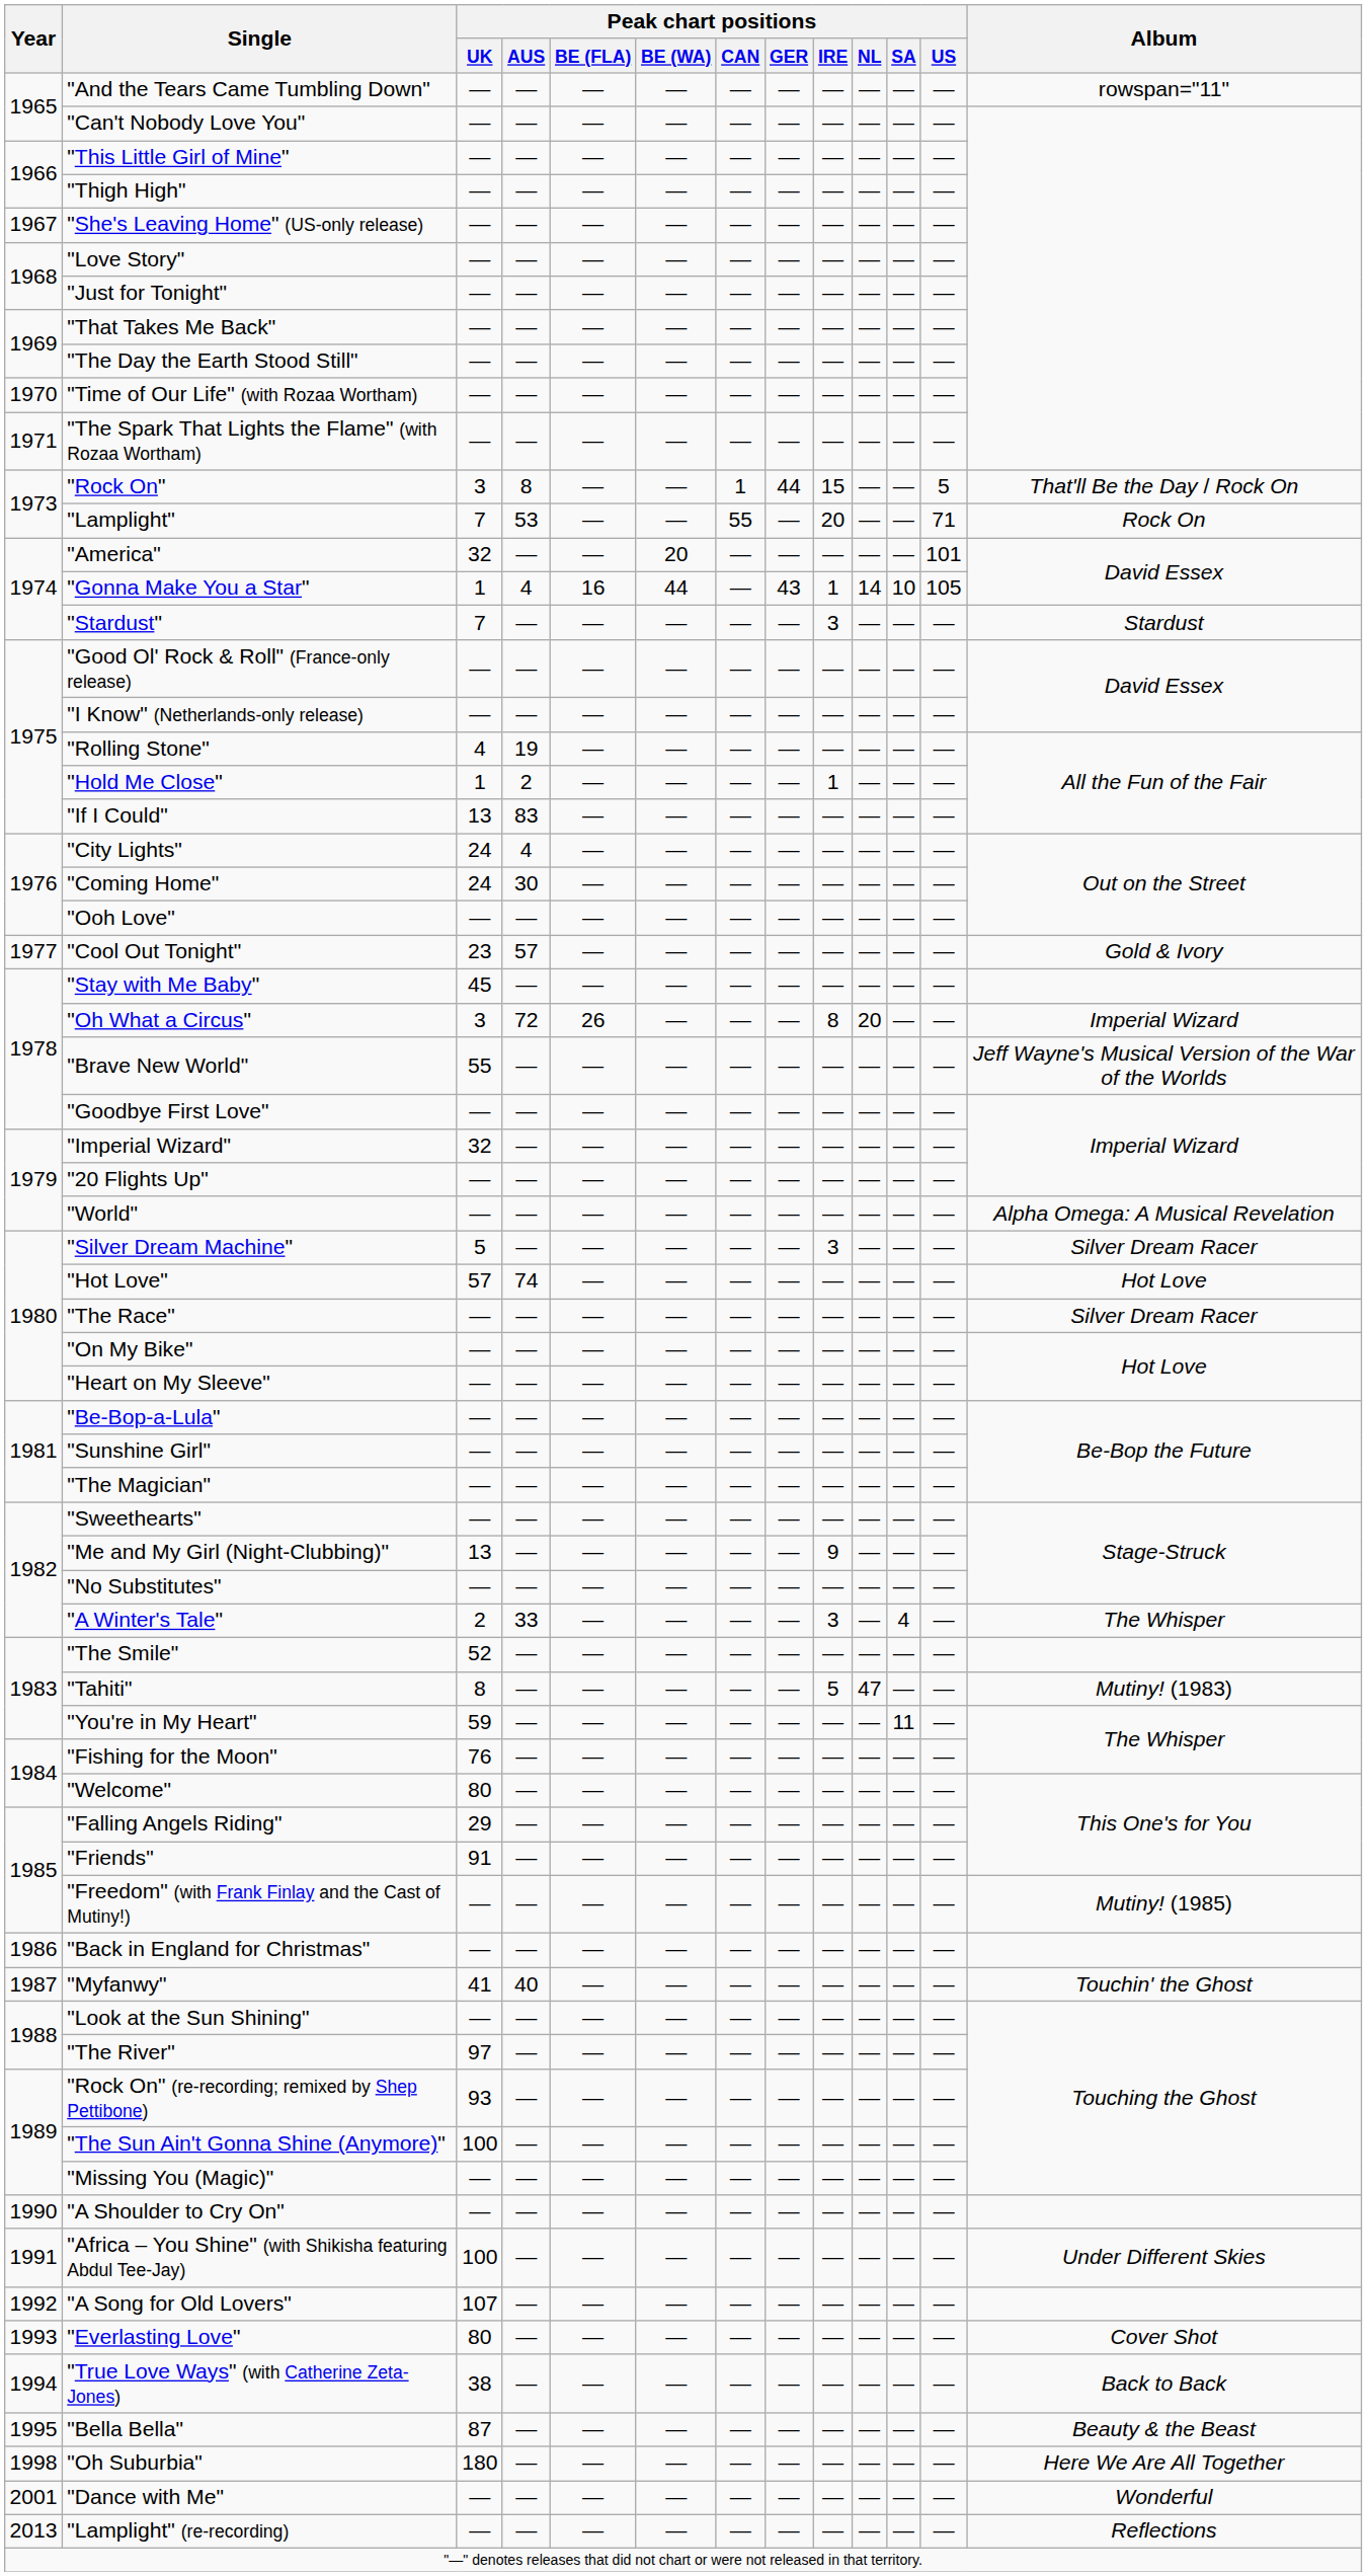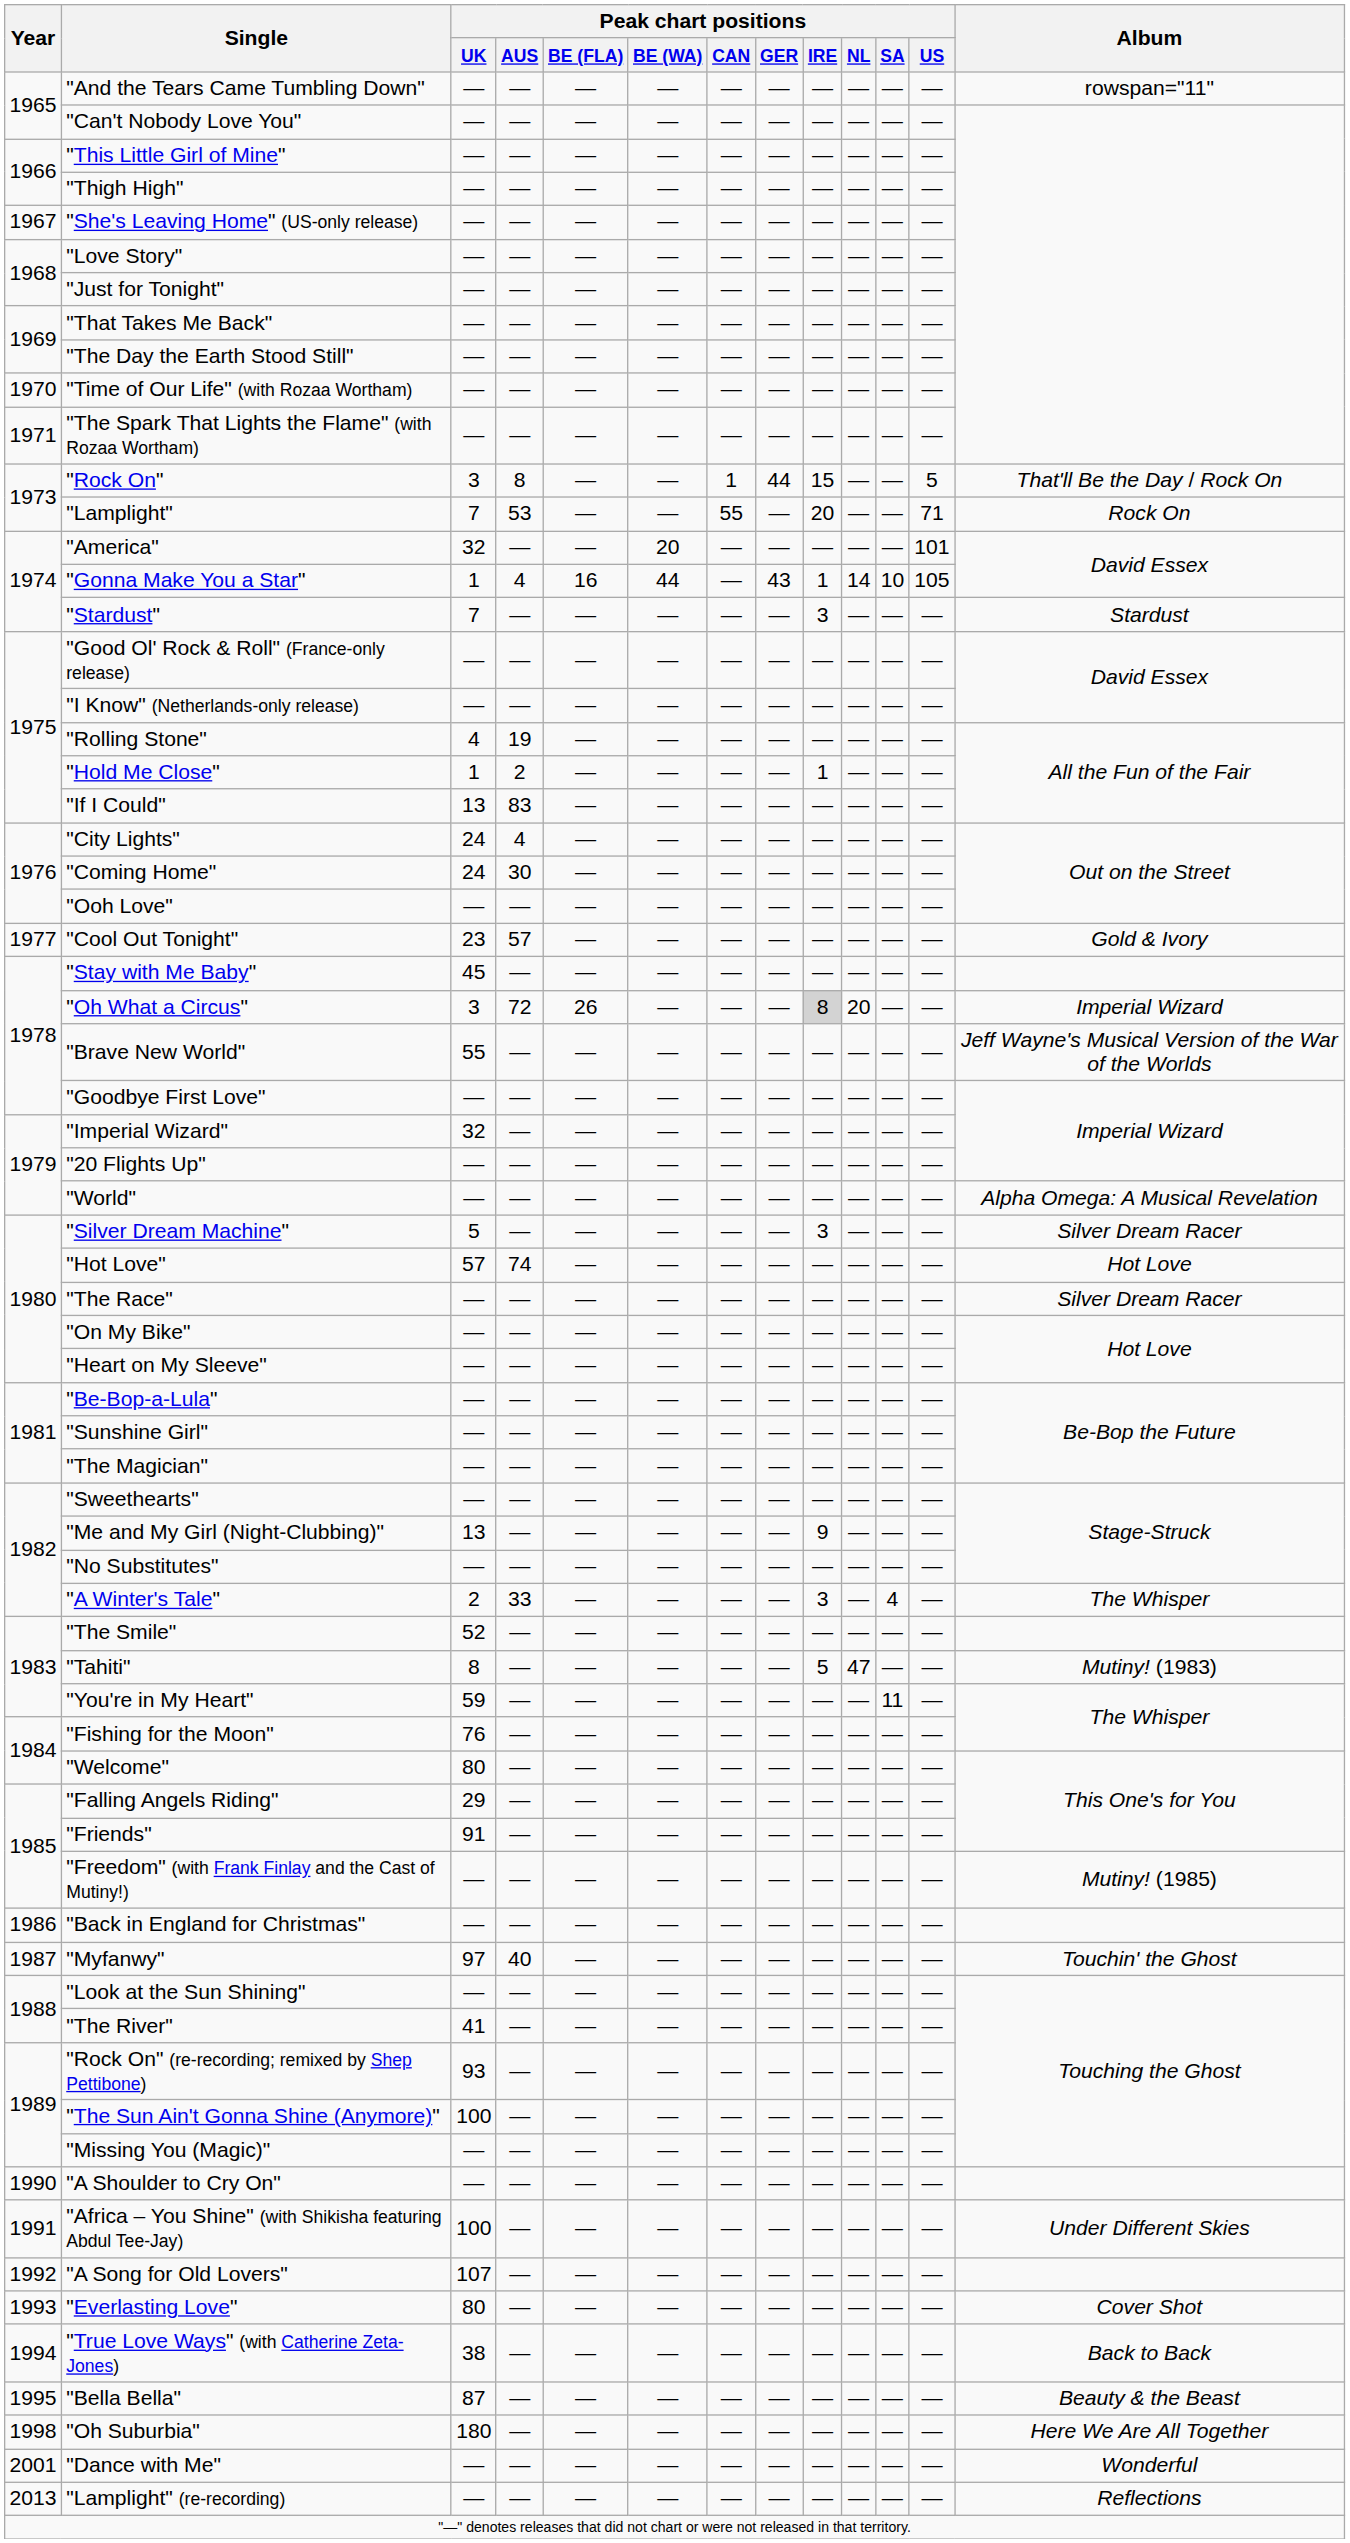"Oh What a Circus" | Peak chart positions / IRE: no background -> lightgrey background
"Myfanwy" | Peak chart positions / UK: 41 -> 97
"The River" | Peak chart positions / UK: 97 -> 41
